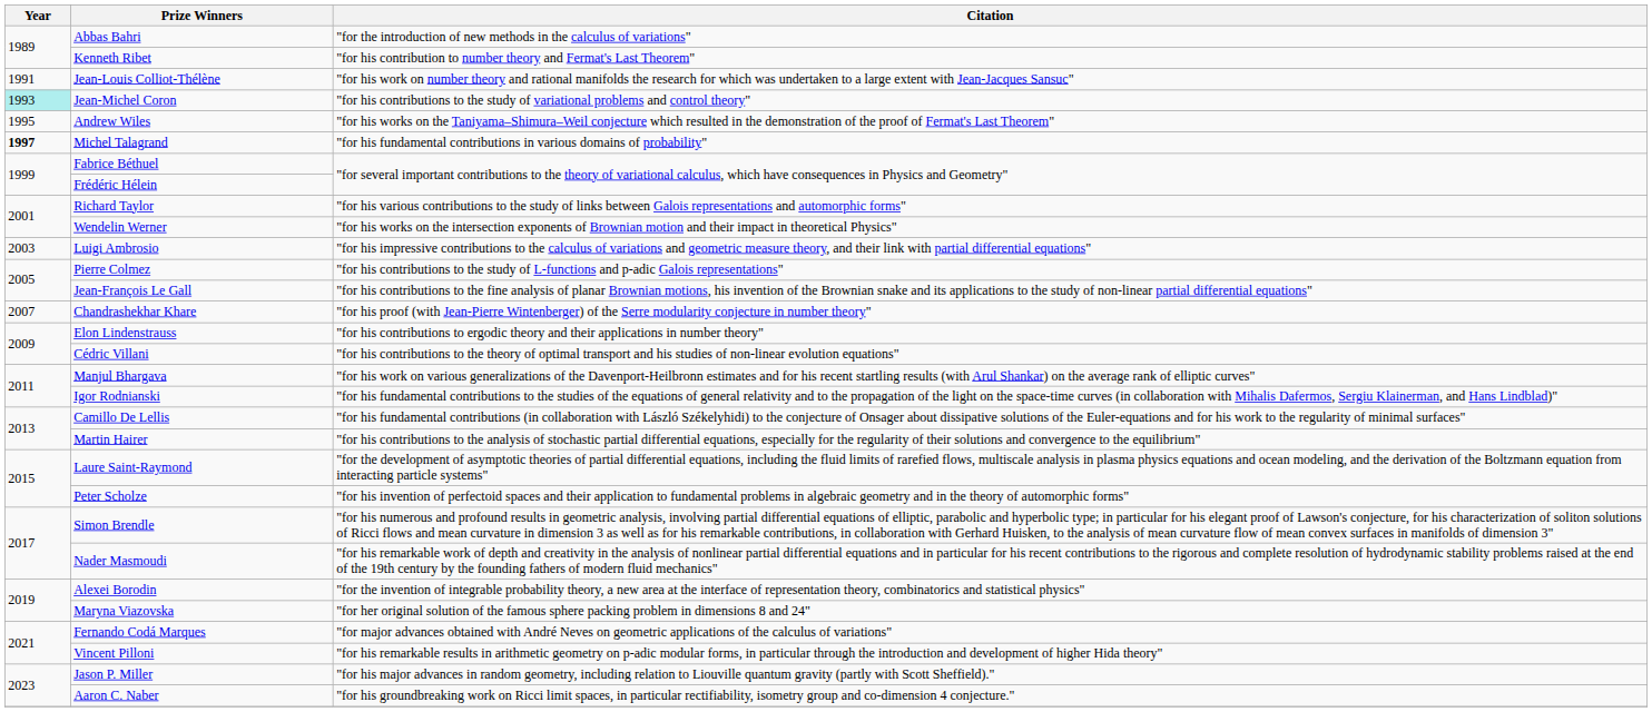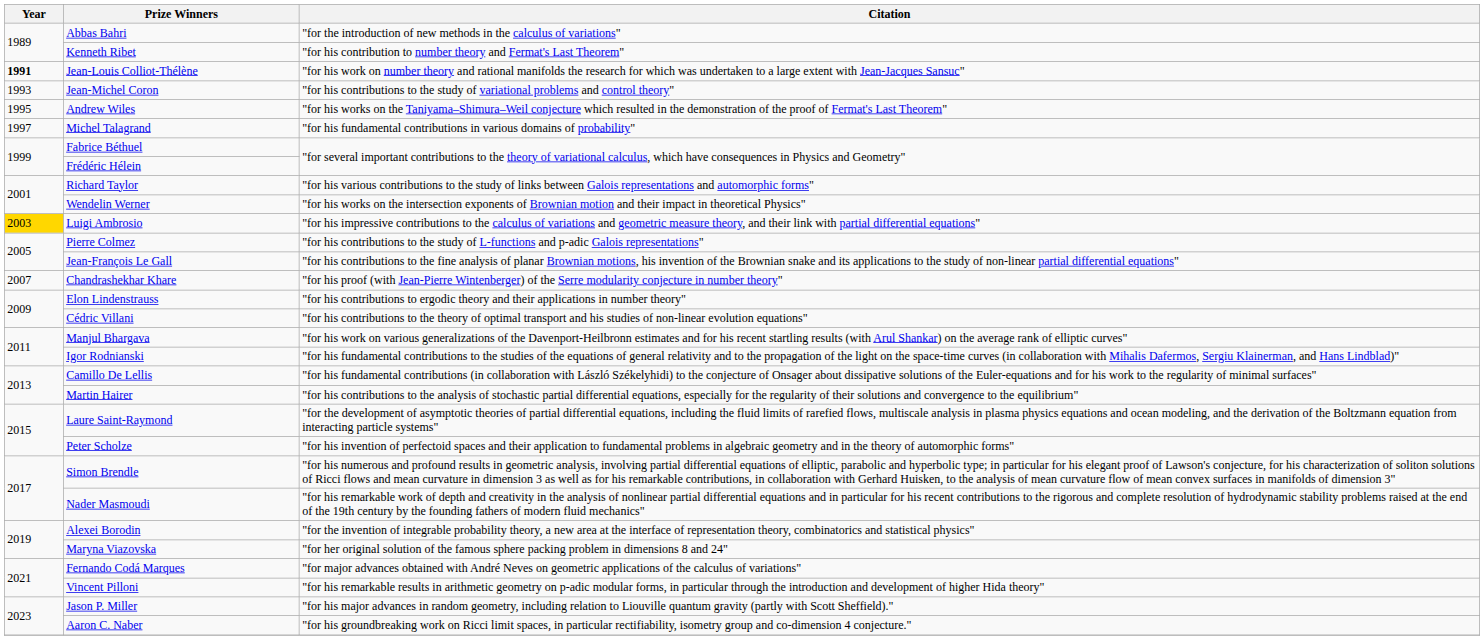Jean-Louis Colliot-Thélène | Year: normal -> bold
Jean-Michel Coron | Year: paleturquoise background -> no background
Michel Talagrand | Year: bold -> normal
Luigi Ambrosio | Year: no background -> gold background
